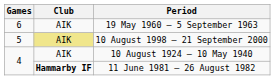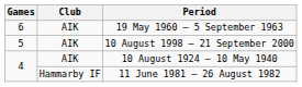10 August 1998 – 21 September 2000 | Club: khaki background -> no background
11 June 1981 – 26 August 1982 | Club: bold -> normal
